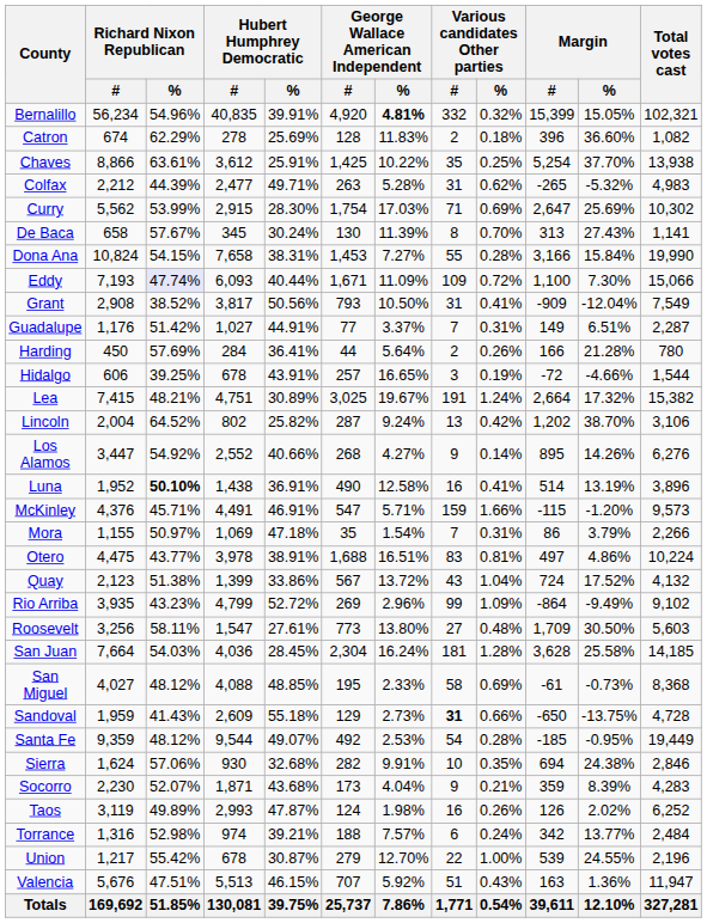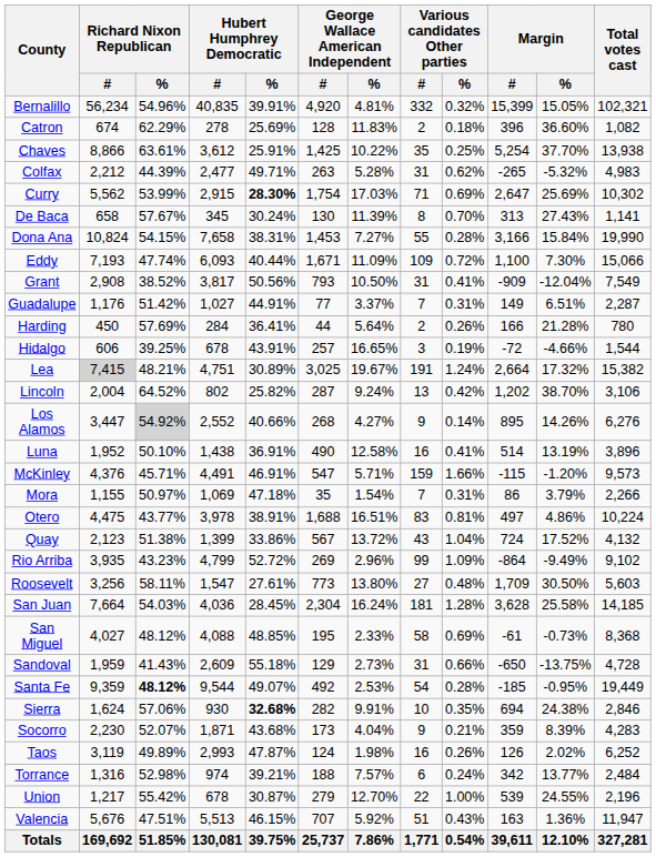Bernalillo | George Wallace American Independent / %: bold -> normal
Curry | Hubert Humphrey Democratic / %: normal -> bold
Eddy | Richard Nixon Republican / %: lavender background -> no background
Lea | Richard Nixon Republican / #: no background -> lightgrey background
Los Alamos | Richard Nixon Republican / %: no background -> lightgrey background
Luna | Richard Nixon Republican / %: bold -> normal
Sandoval | Various candidates Other parties / #: bold -> normal
Santa Fe | Richard Nixon Republican / %: normal -> bold
Sierra | Hubert Humphrey Democratic / %: normal -> bold
